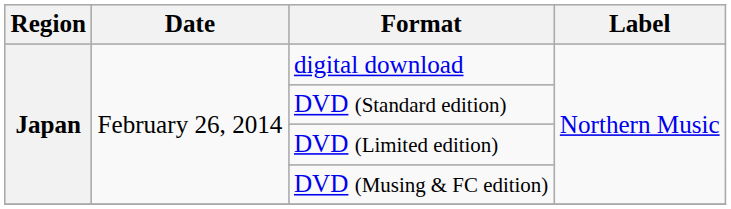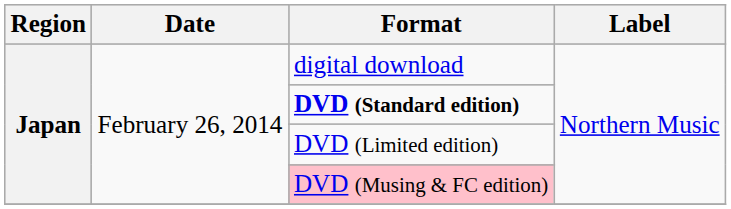DVD (Standard edition) | Format: normal -> bold
DVD (Musing & FC edition) | Format: no background -> pink background
